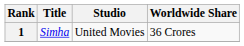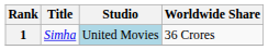1 | Studio: no background -> lightblue background
